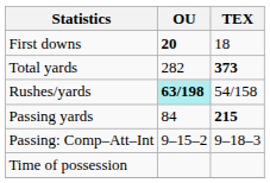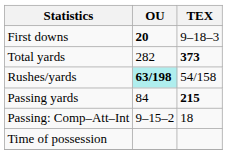First downs | TEX: 18 -> 9–18–3
Passing: Comp–Att–Int | TEX: 9–18–3 -> 18
